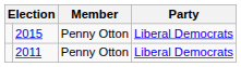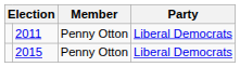rows swapped: 2011 <-> 2015
